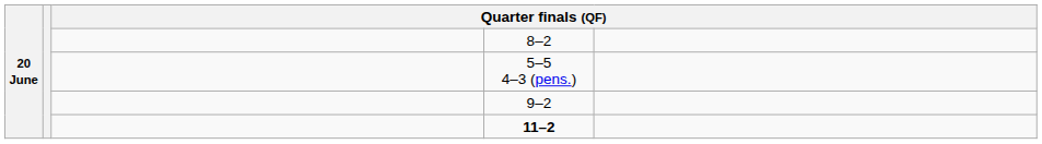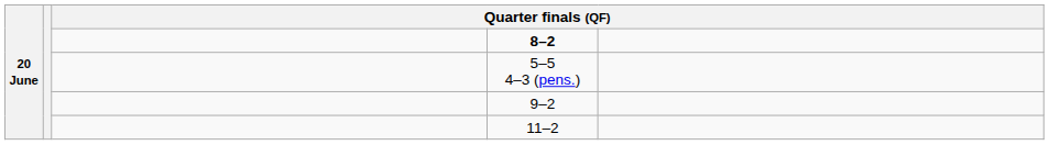8–2 | column 4: normal -> bold
11–2 | column 4: bold -> normal
